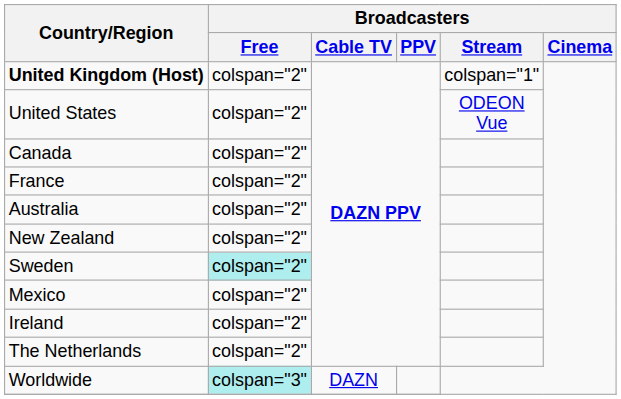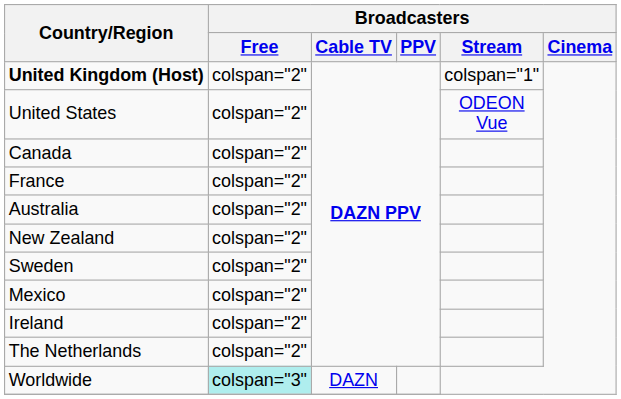Sweden | Broadcasters / Free: paleturquoise background -> no background
